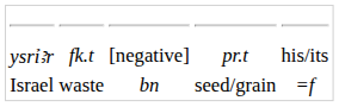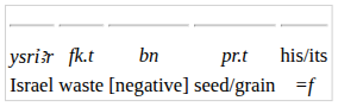ysrỉꜣr | column 3: [negative] -> bn
Israel | column 3: bn -> [negative]
